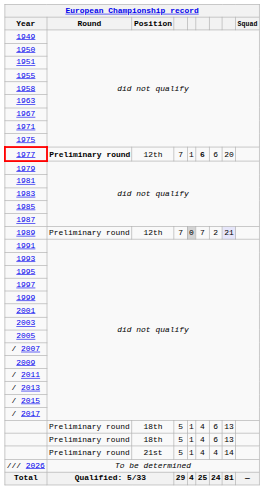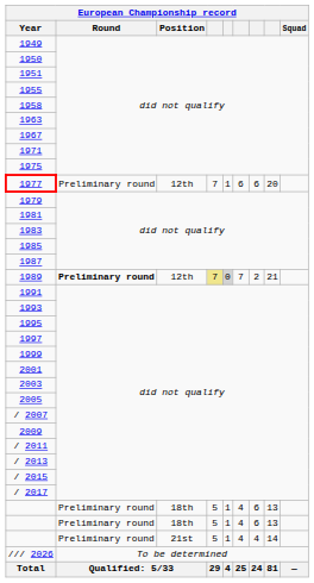1977 | Round: bold -> normal
1977 | column 6: bold -> normal
1989 | Round: normal -> bold
1989 | column 4: no background -> khaki background
1989 | column 8: lavender background -> no background
